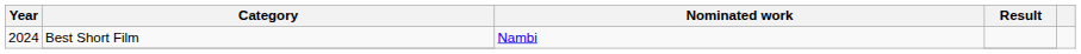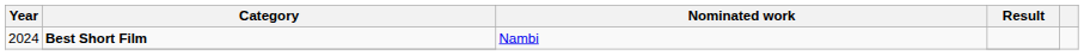Best Short Film | Category: normal -> bold
